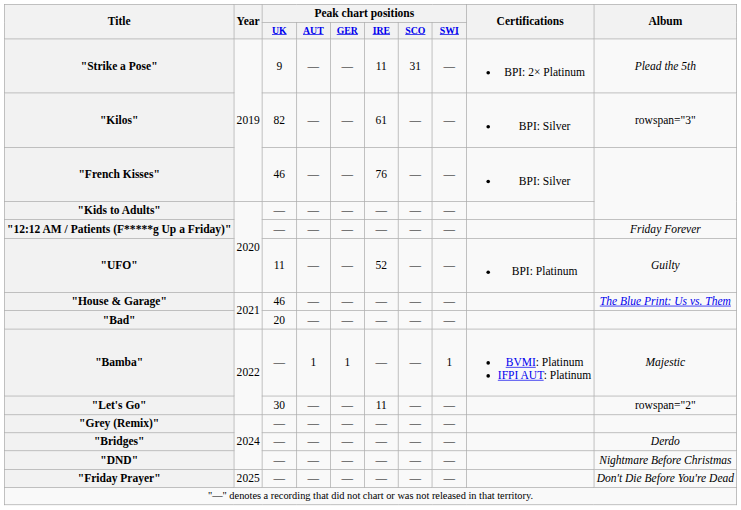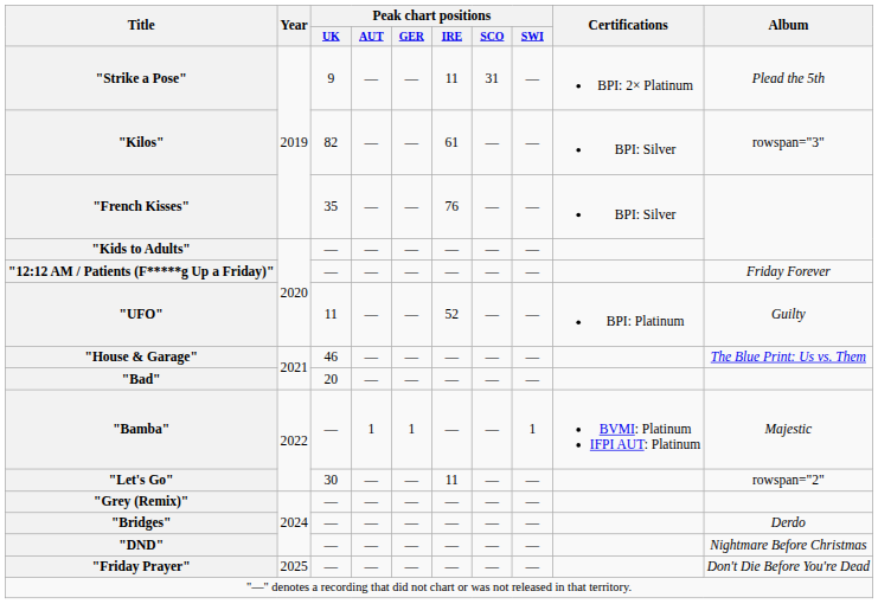"French Kisses" | Peak chart positions / UK: 46 -> 35
